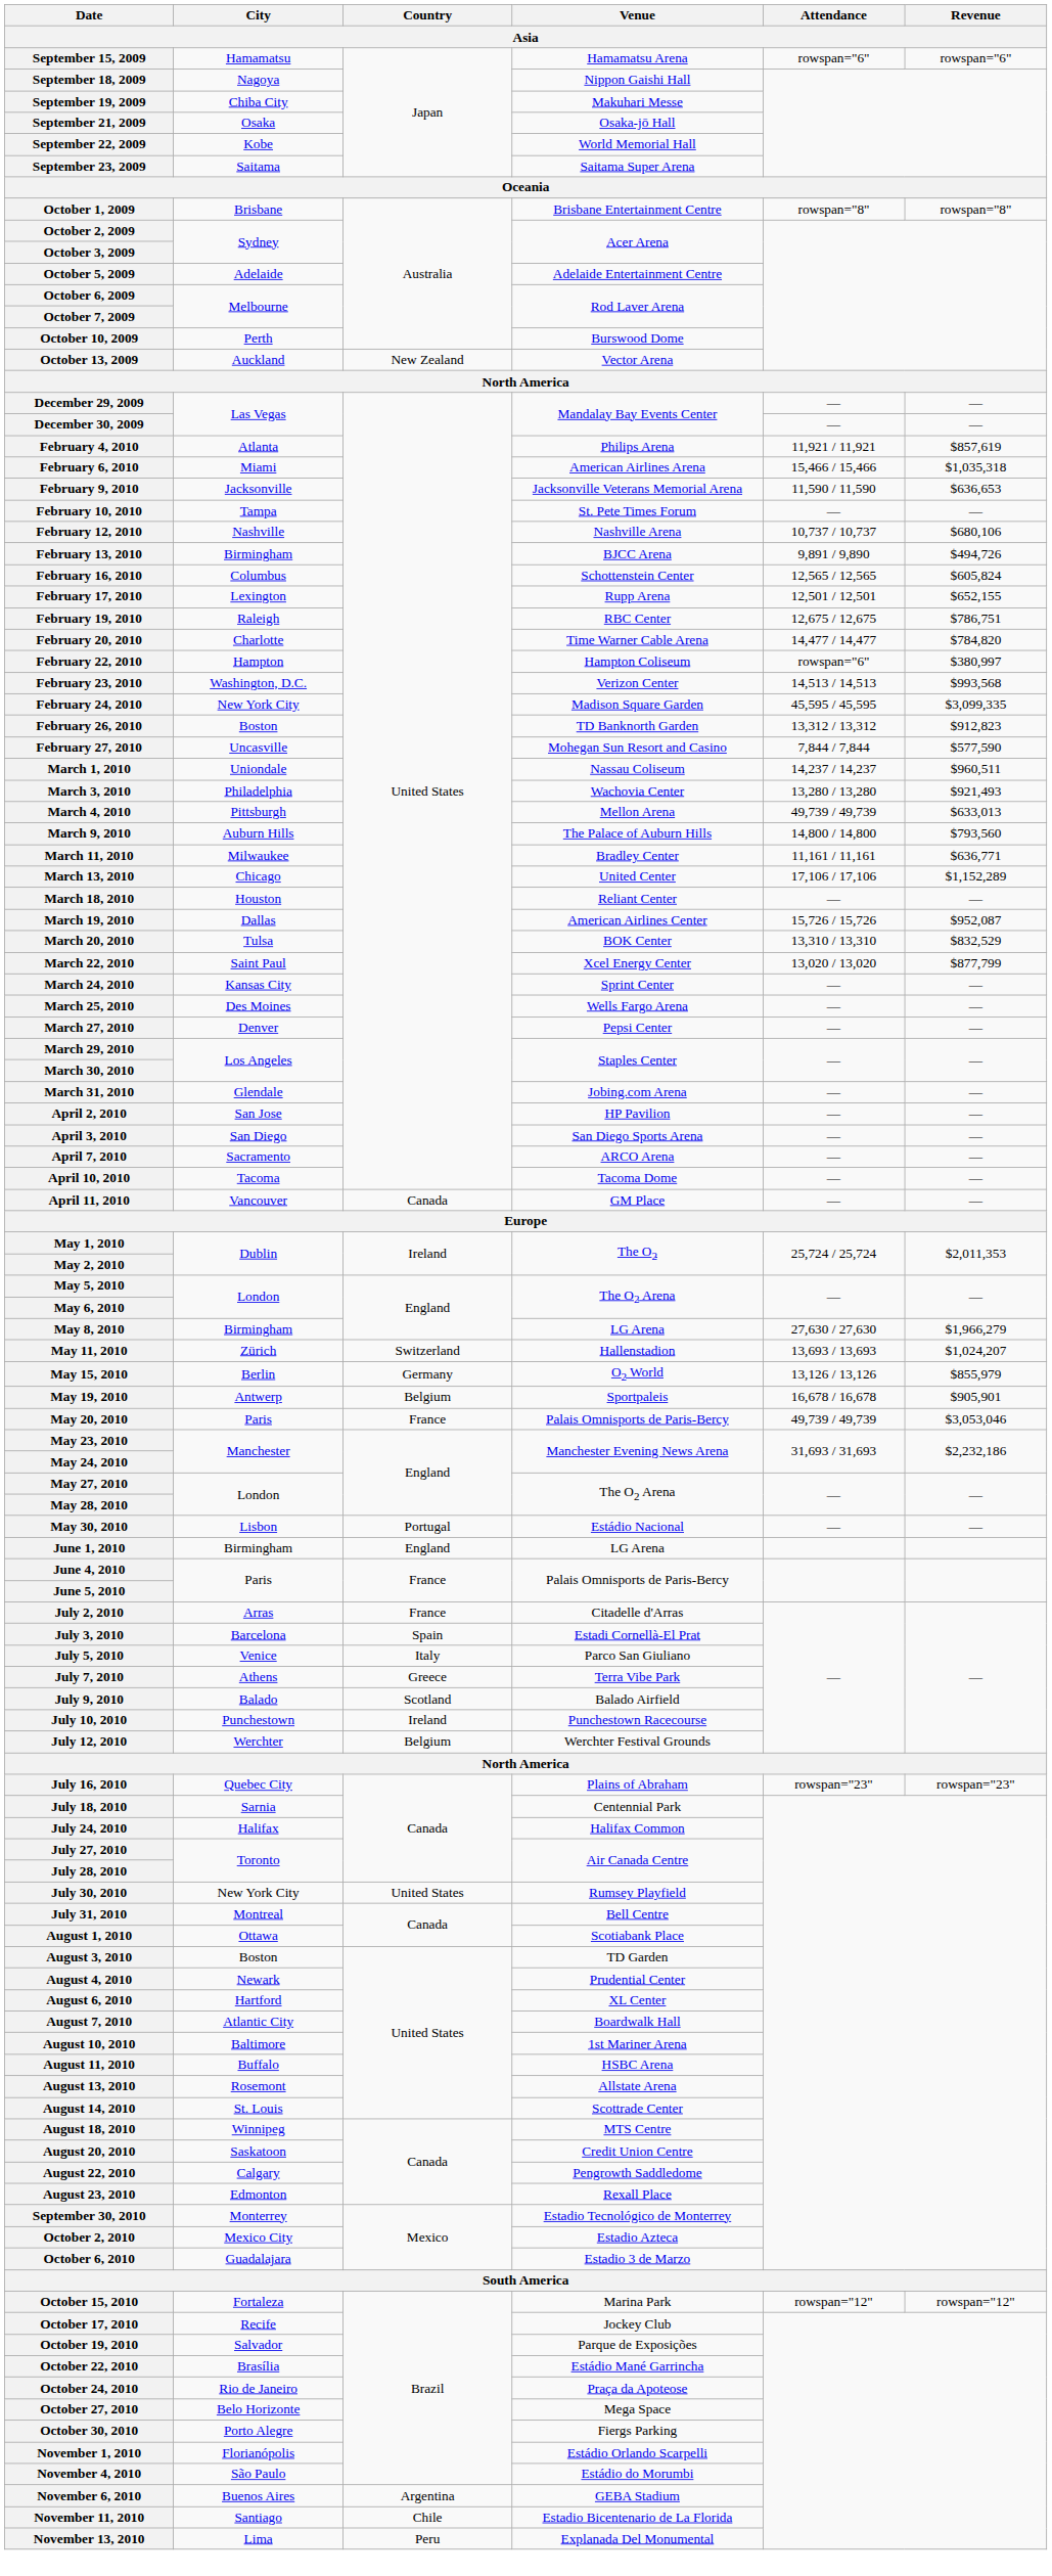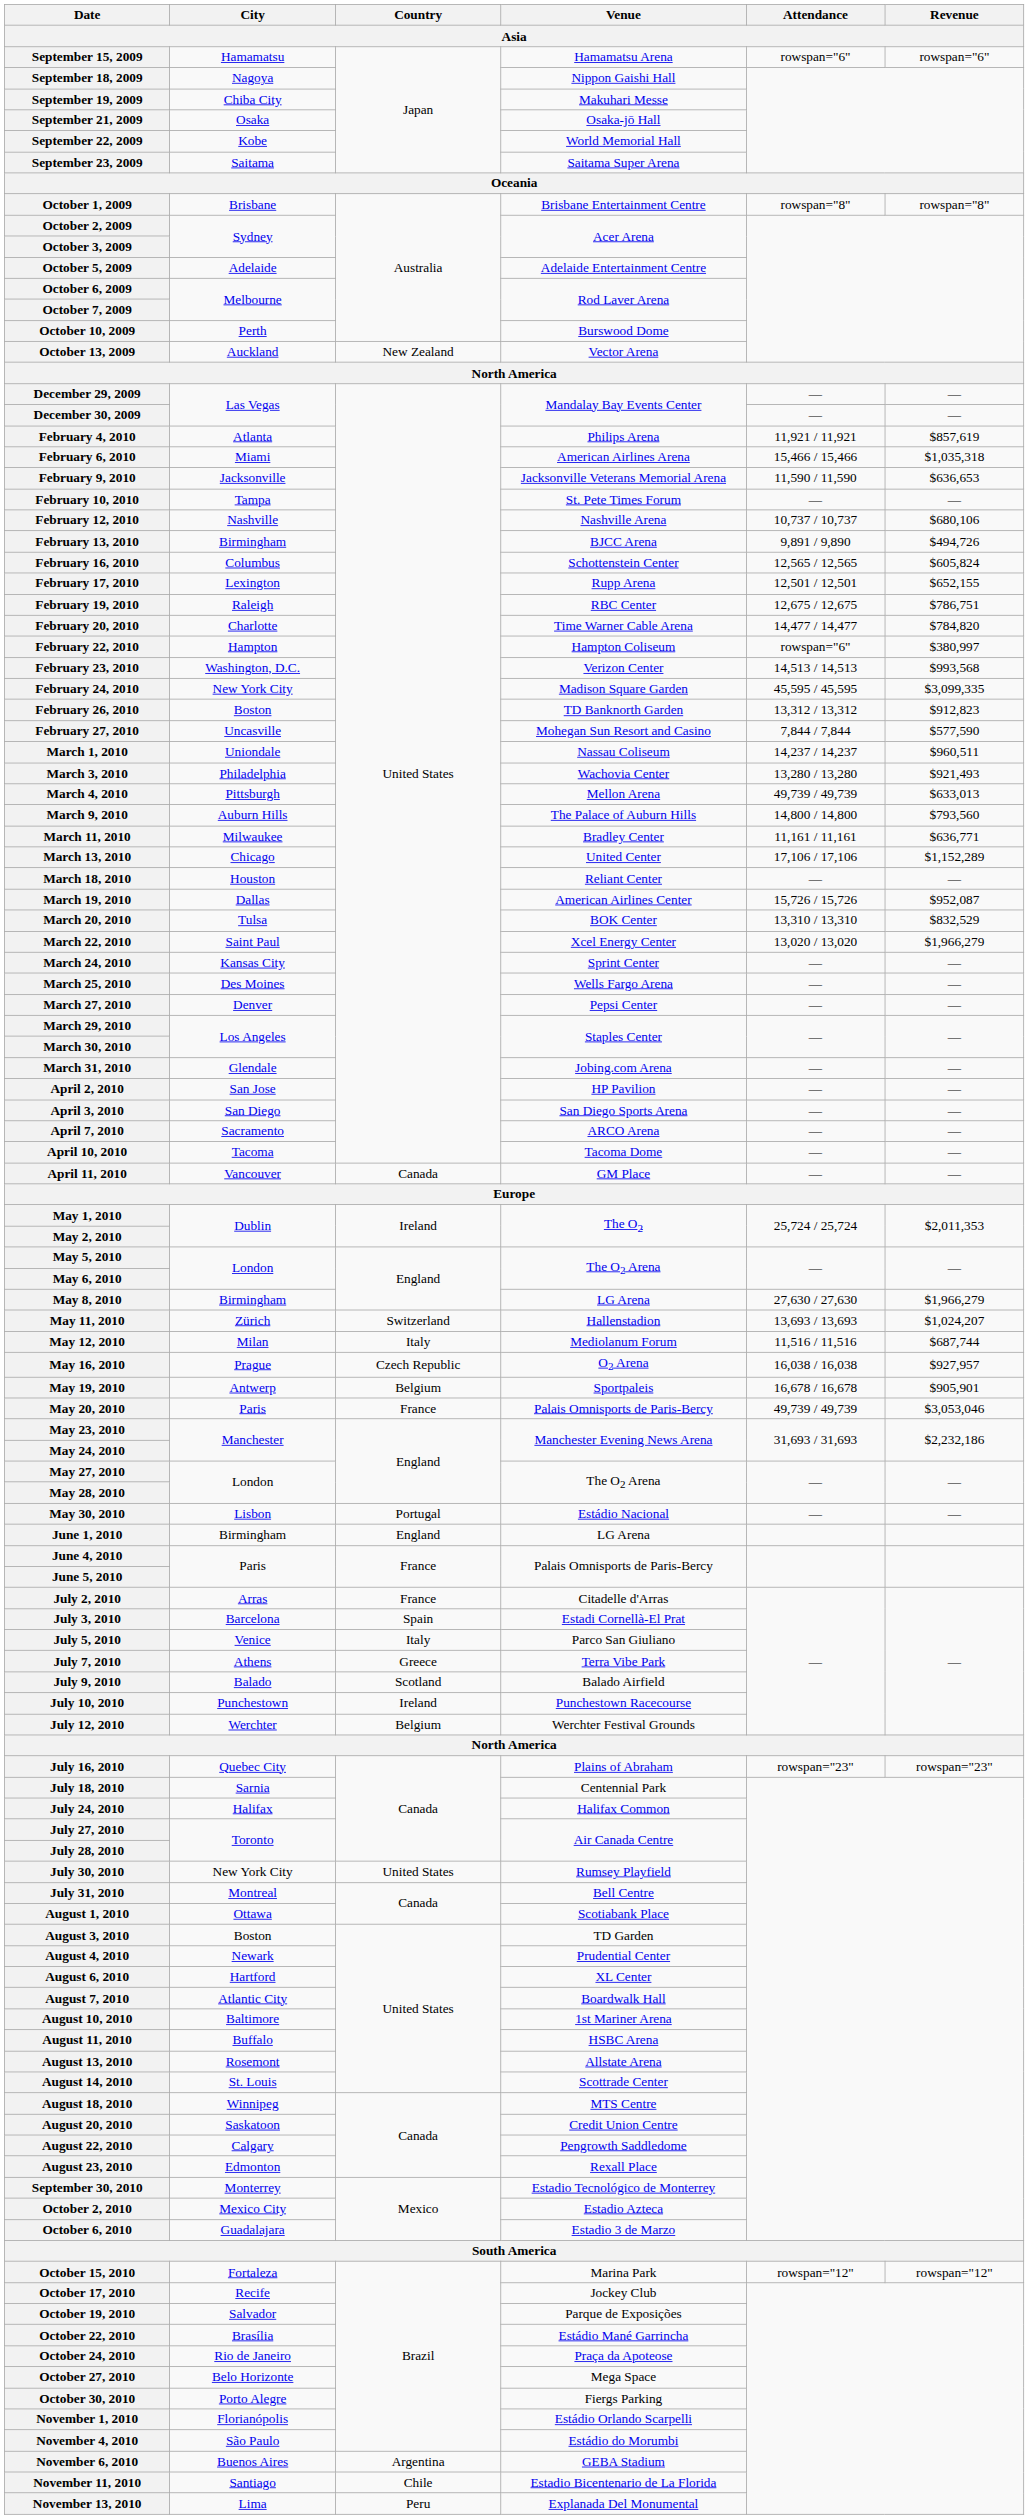March 22, 2010 | Revenue: $877,799 -> $1,966,279
+ row: May 12, 2010 | Milan | Italy | Mediolanum Forum | 11,516 / 11,516 | $687,744
- row: May 15, 2010 | Berlin | Germany | O2 World | 13,126 / 13,126 | $855,979
+ row: May 16, 2010 | Prague | Czech Republic | O2 Arena | 16,038 / 16,038 | $927,957
